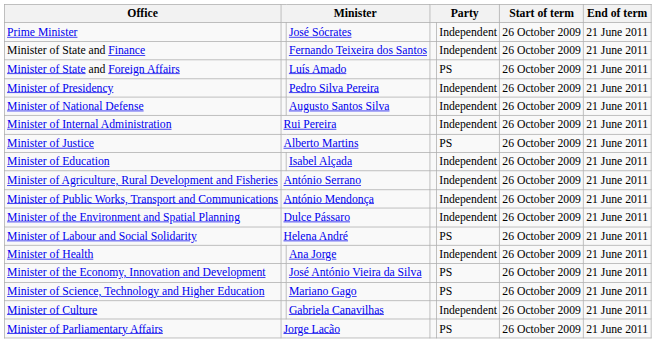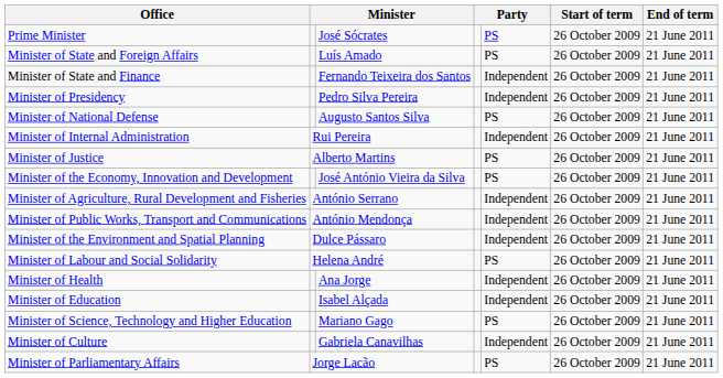Prime Minister | column 5: Independent -> PS
rows swapped: Minister of State and Foreign Affairs <-> Minister of State and Finance
Minister of National Defense | column 5: Independent -> PS
rows swapped: Minister of the Economy, Innovation and Development <-> Minister of Education
